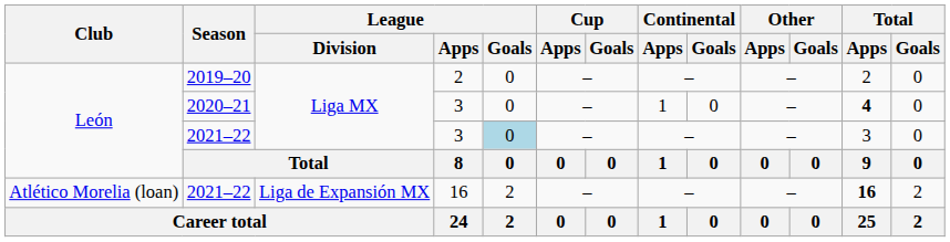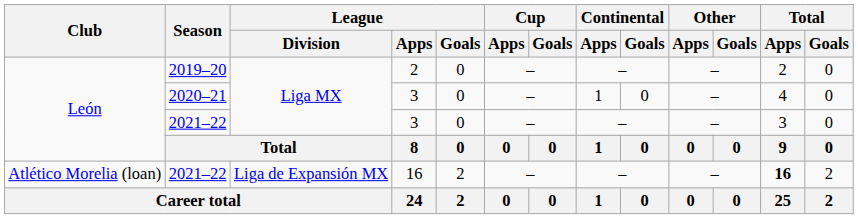2020–21 | Total / Apps: bold -> normal
2021–22 / 3 | League / Goals: lightblue background -> no background
